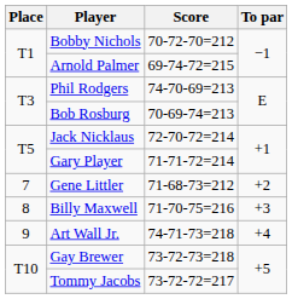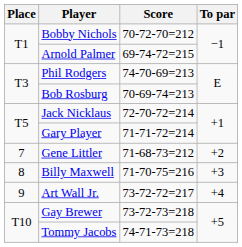Art Wall Jr. | Score: 74-71-73=218 -> 73-72-72=217
Tommy Jacobs | Score: 73-72-72=217 -> 74-71-73=218
